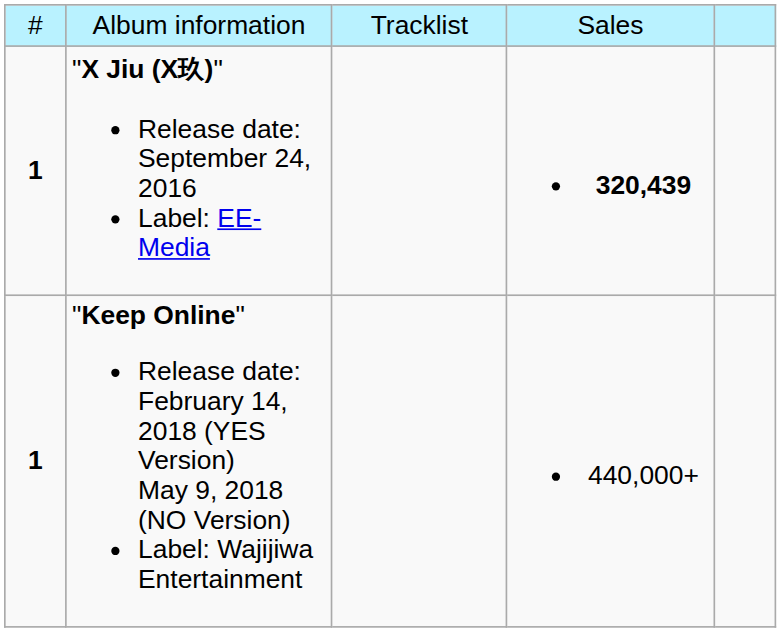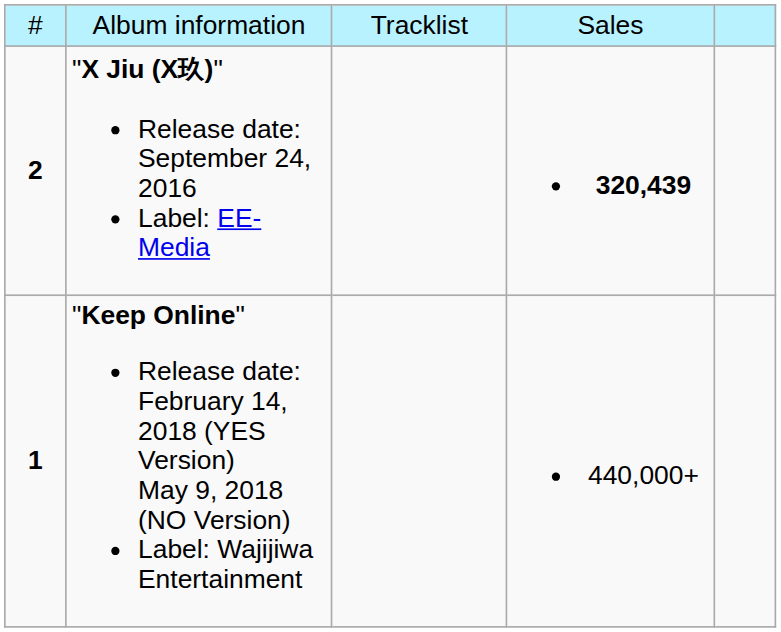row 2 | column 1: 1 -> 2
